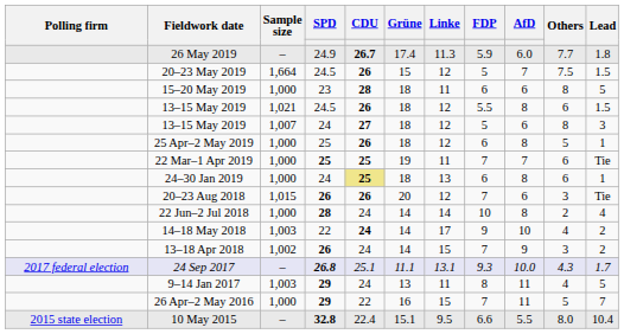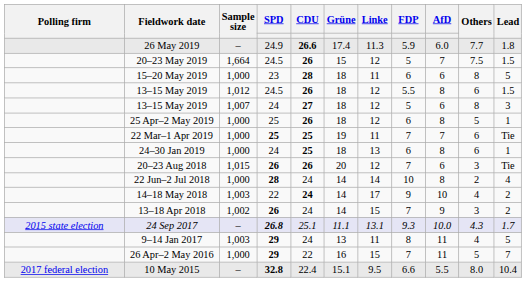26 May 2019 | CDU: 26.7 -> 26.6
13–15 May 2019 / 24.5 | Sample size: 1,021 -> 1,012
24–30 Jan 2019 | CDU: khaki background -> no background
24 Sep 2017 | Polling firm: 2017 federal election -> 2015 state election
10 May 2015 | Polling firm: 2015 state election -> 2017 federal election
